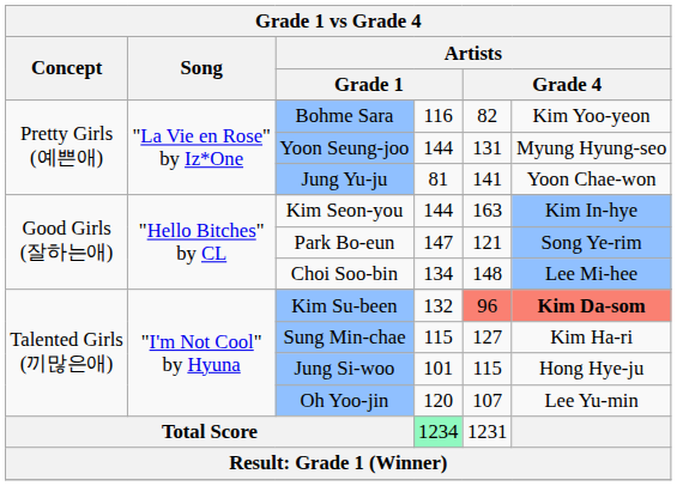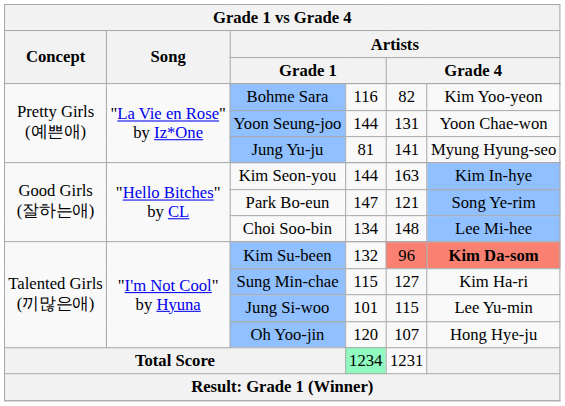Yoon Seung-joo | column 6: Myung Hyung-seo -> Yoon Chae-won
Jung Yu-ju | column 6: Yoon Chae-won -> Myung Hyung-seo
Jung Si-woo | column 6: Hong Hye-ju -> Lee Yu-min
Oh Yoo-jin | column 6: Lee Yu-min -> Hong Hye-ju
